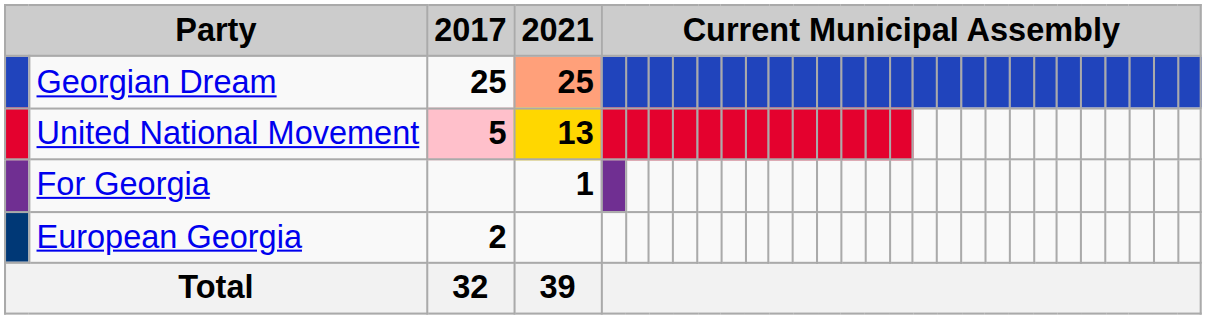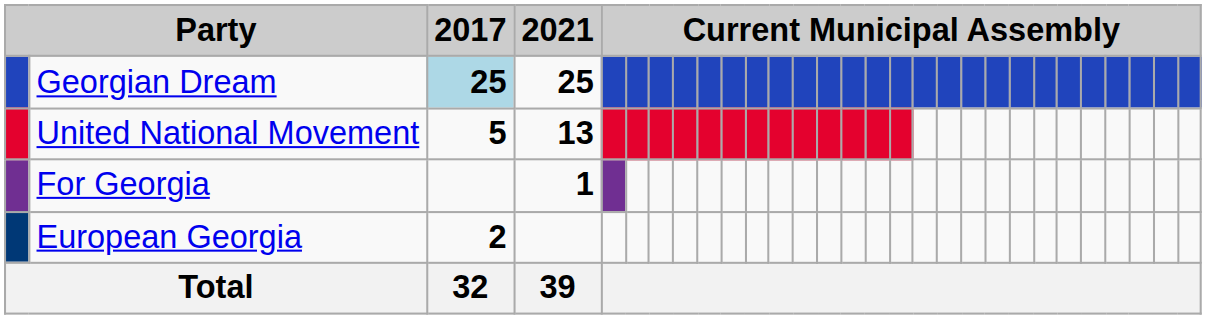Georgian Dream | 2017: no background -> lightblue background
Georgian Dream | 2021: lightsalmon background -> no background
United National Movement | 2017: pink background -> no background
United National Movement | 2021: gold background -> no background
